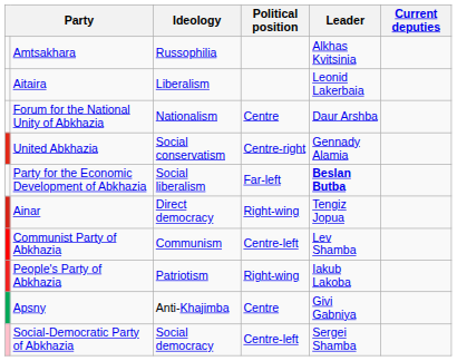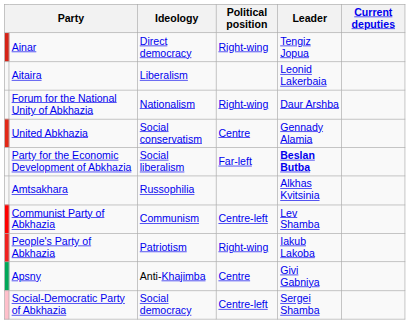rows swapped: Amtsakhara <-> Ainar
Forum for the National Unity of Abkhazia | Political position: Centre -> Right-wing
United Abkhazia | Political position: Centre-right -> Centre
